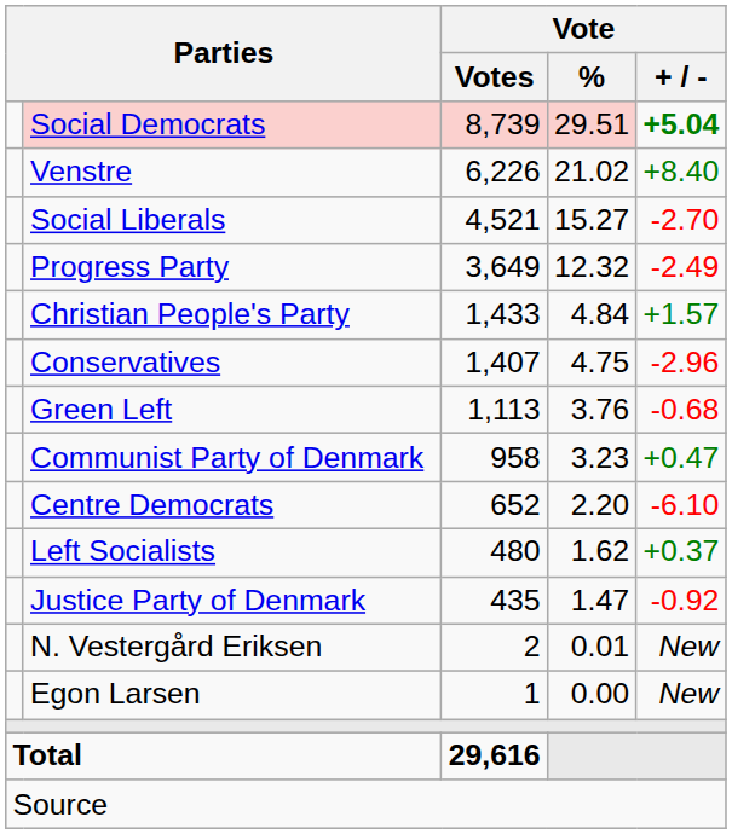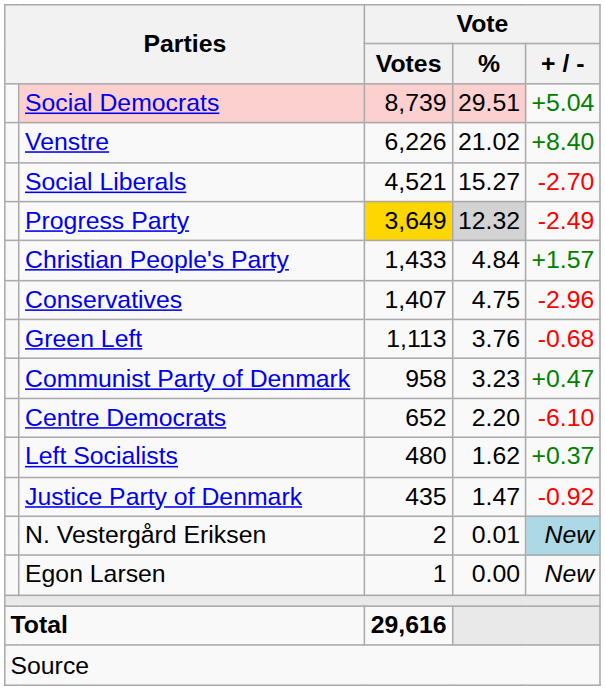Social Democrats | Vote / + / -: bold -> normal
Progress Party | Vote / Votes: no background -> gold background
Progress Party | Vote / %: no background -> lightgrey background
N. Vestergård Eriksen | Vote / + / -: no background -> lightblue background
